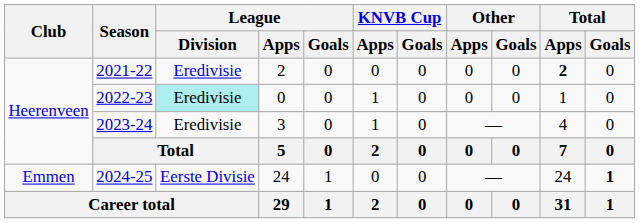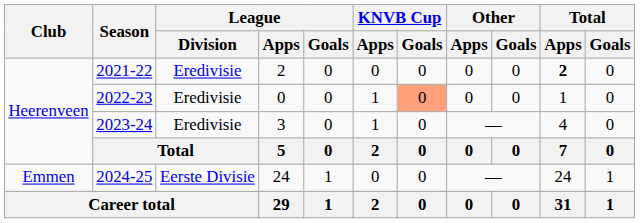2022-23 | League / Division: paleturquoise background -> no background
2022-23 | KNVB Cup / Goals: no background -> lightsalmon background
2024-25 | Total / Goals: bold -> normal
